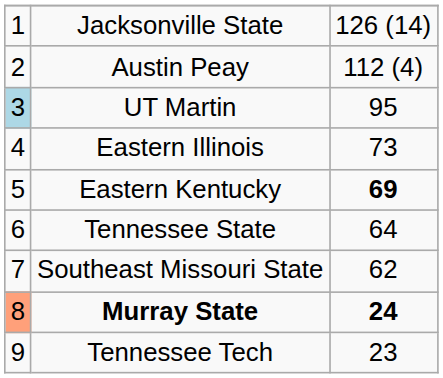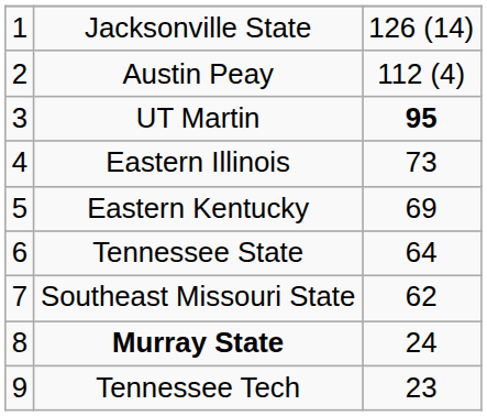UT Martin | column 1: lightblue background -> no background
UT Martin | column 3: normal -> bold
Eastern Kentucky | column 3: bold -> normal
Murray State | column 1: lightsalmon background -> no background
Murray State | column 3: bold -> normal
